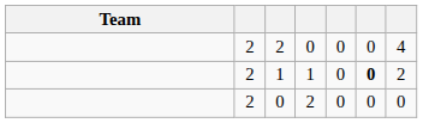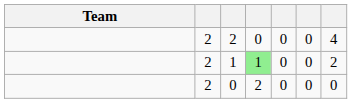row 3 | column 4: no background -> lightgreen background
row 3 | column 6: bold -> normal
